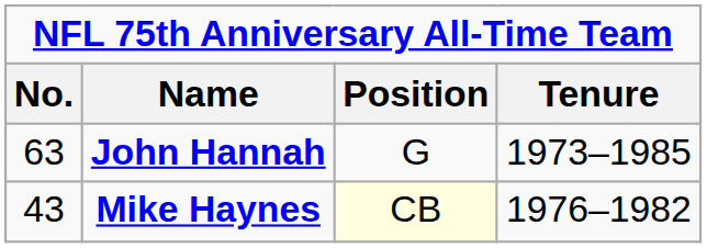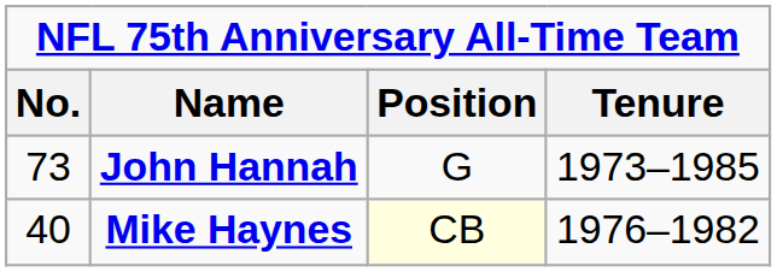John Hannah | No.: 63 -> 73
Mike Haynes | No.: 43 -> 40
